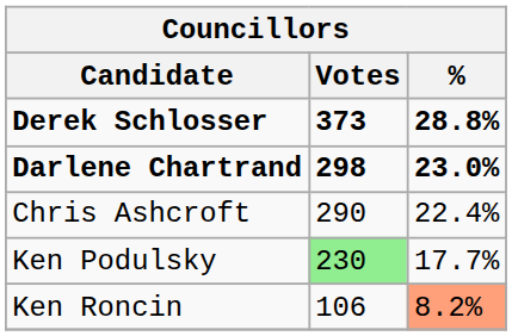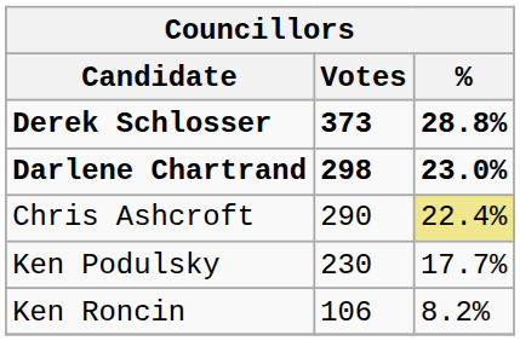Chris Ashcroft | %: no background -> khaki background
Ken Podulsky | Votes: lightgreen background -> no background
Ken Roncin | %: lightsalmon background -> no background
